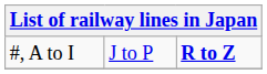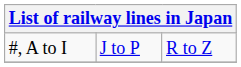#, A to I | column 3: bold -> normal
